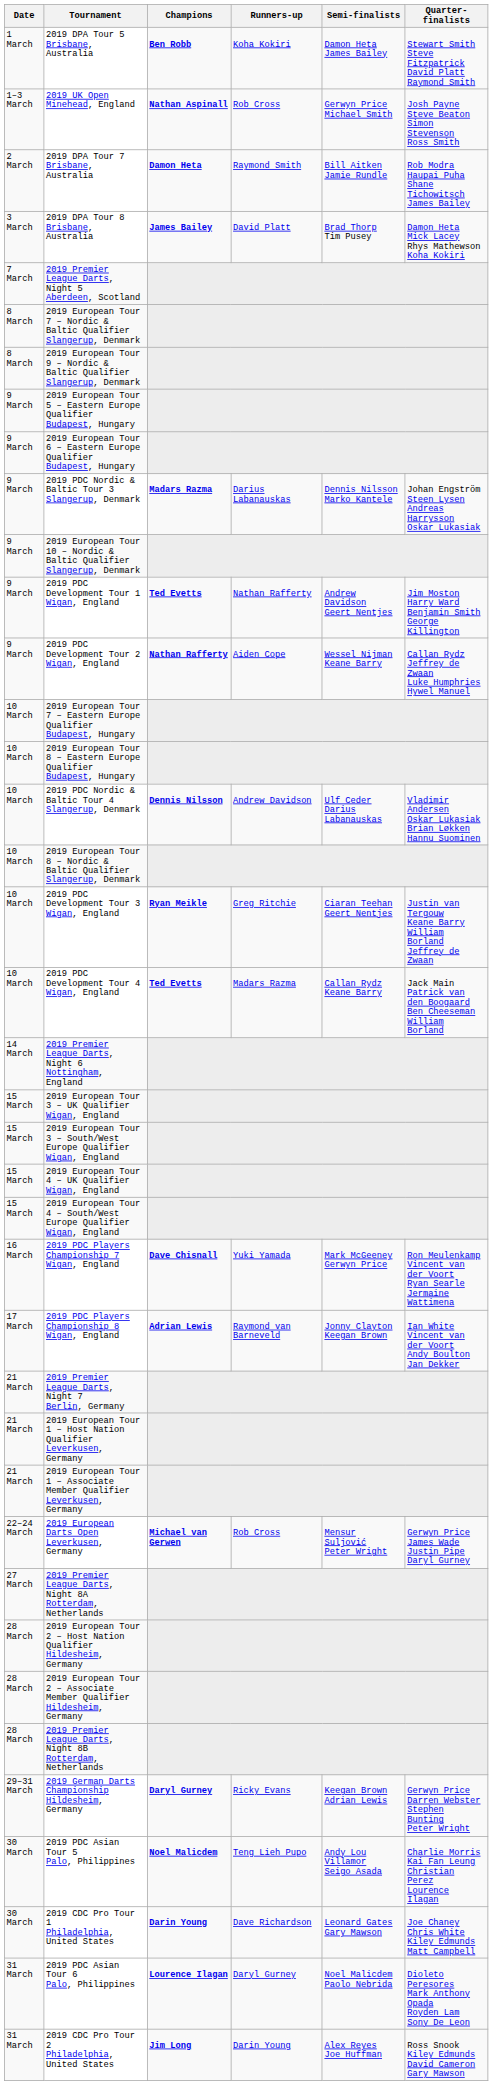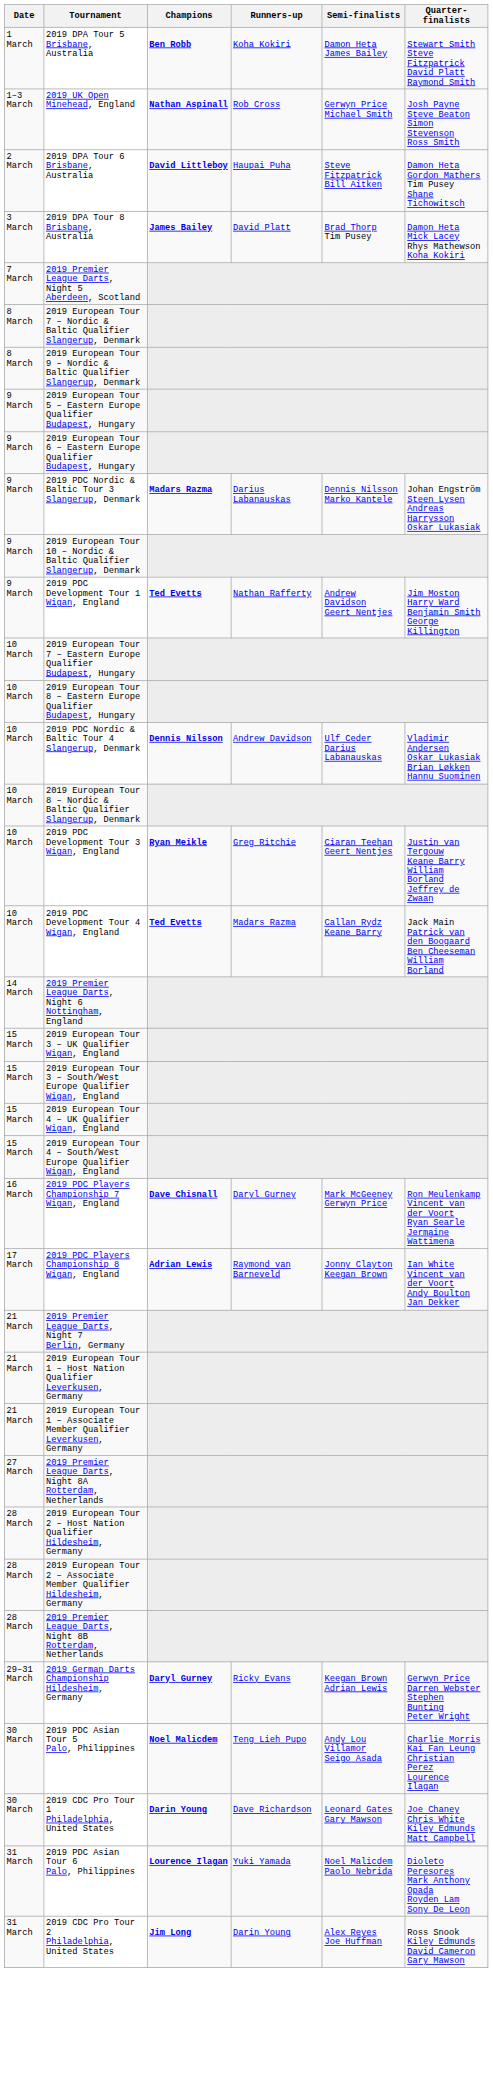+ row: 2 March | 2019 DPA Tour 6 Brisbane, Australia | David Littleboy | Haupai Puha | Steve Fitzpatrick Bill Aitken | Damon Heta Gordon Mathers Tim Pusey Shane Tichowitsch
- row: 2 March | 2019 DPA Tour 7 Brisbane, Australia | Damon Heta | Raymond Smith | Bill Aitken Jamie Rundle | Rob Modra Haupai Puha Shane Tichowitsch James Bailey
- row: 9 March | 2019 PDC Development Tour 2 Wigan, England | Nathan Rafferty | Aiden Cope | Wessel Nijman Keane Barry | Callan Rydz Jeffrey de Zwaan Luke Humphries Hywel Manuel
2019 PDC Players Championship 7 Wigan, England | Runners-up: Yuki Yamada -> Daryl Gurney
- row: 22–24 March | 2019 European Darts Open Leverkusen, Germany | Michael van Gerwen | Rob Cross | Mensur Suljović Peter Wright | Gerwyn Price James Wade Justin Pipe Daryl Gurney
2019 PDC Asian Tour 6 Palo, Philippines | Runners-up: Daryl Gurney -> Yuki Yamada
